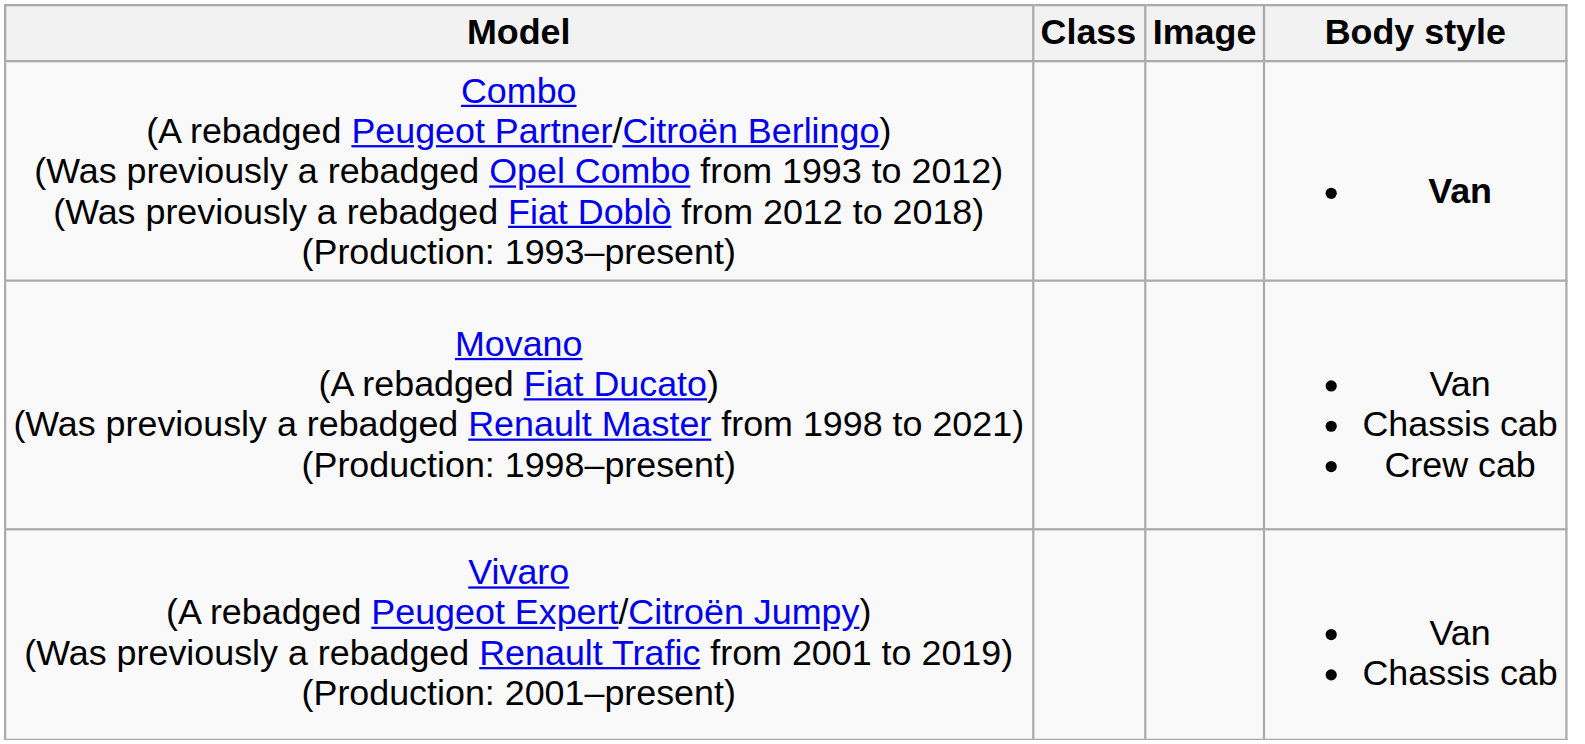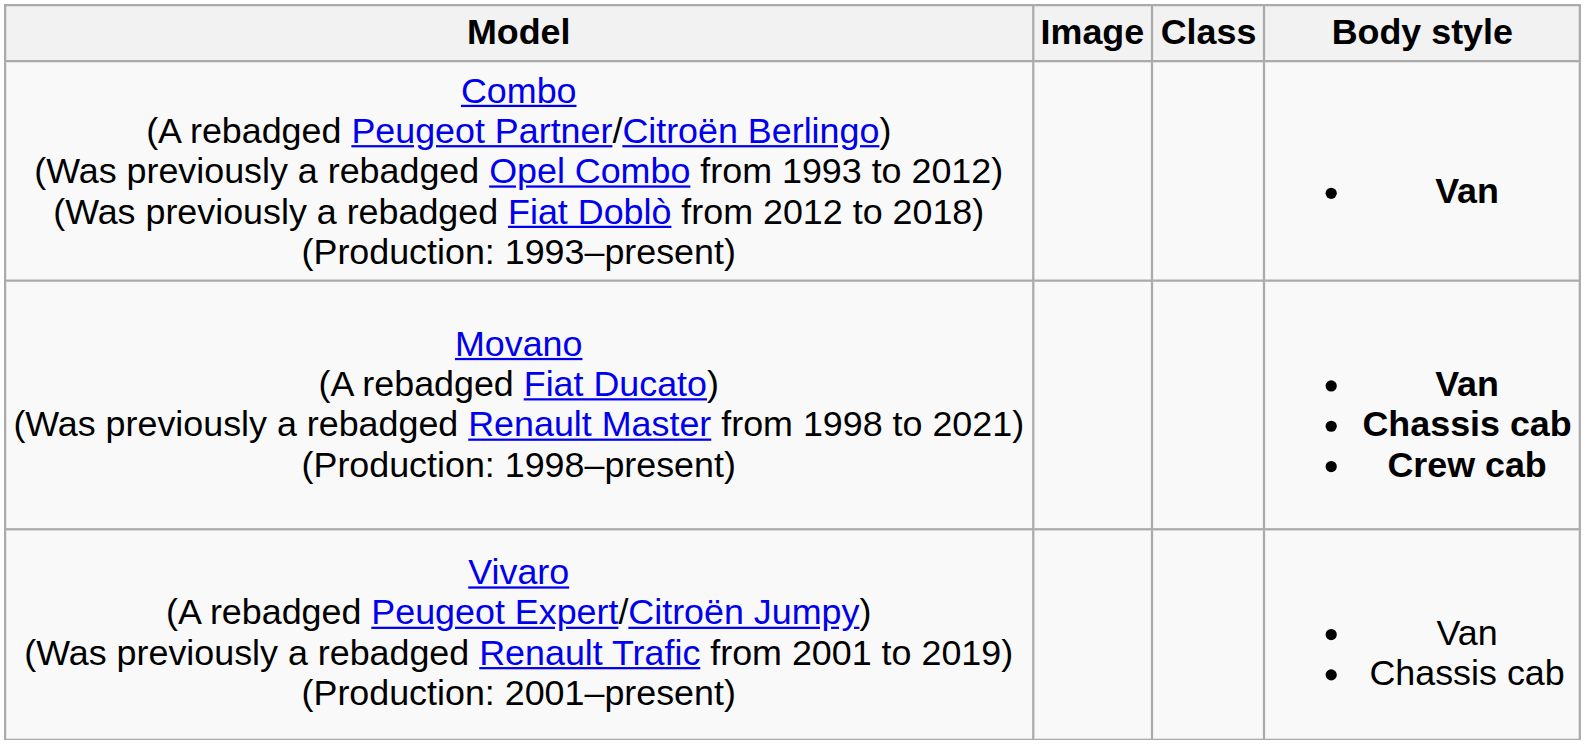columns swapped: Image <-> Class
row 3 | Body style: normal -> bold
